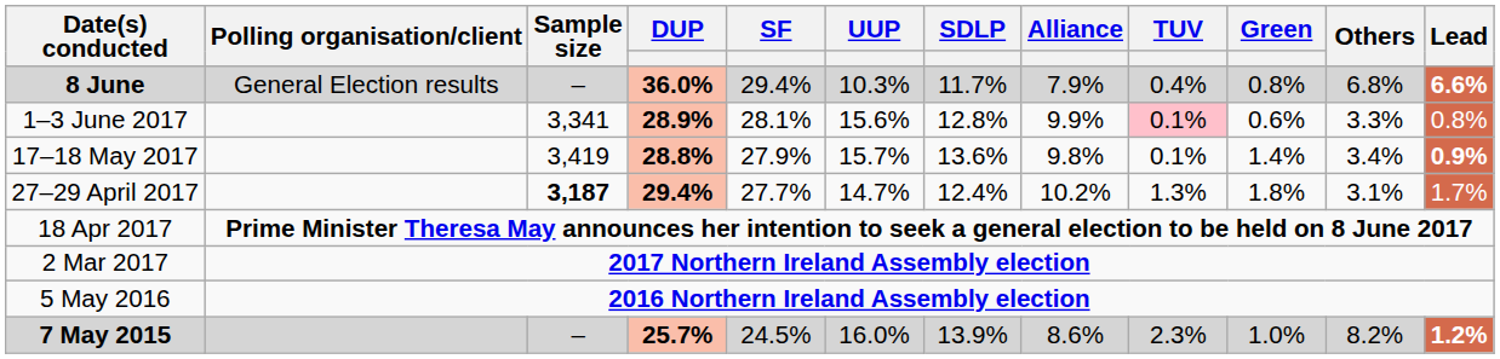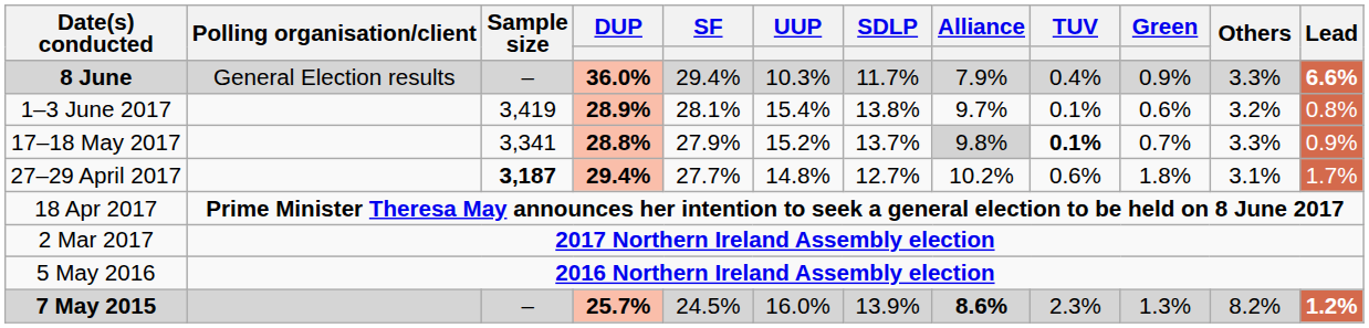8 June | Green: 0.8% -> 0.9%
8 June | Others: 6.8% -> 3.3%
1–3 June 2017 | Sample size: 3,341 -> 3,419
1–3 June 2017 | UUP: 15.6% -> 15.4%
1–3 June 2017 | SDLP: 12.8% -> 13.8%
1–3 June 2017 | Alliance: 9.9% -> 9.7%
1–3 June 2017 | TUV: pink background -> no background
1–3 June 2017 | Others: 3.3% -> 3.2%
17–18 May 2017 | Sample size: 3,419 -> 3,341
17–18 May 2017 | UUP: 15.7% -> 15.2%
17–18 May 2017 | SDLP: 13.6% -> 13.7%
17–18 May 2017 | Alliance: no background -> lightgrey background
17–18 May 2017 | TUV: normal -> bold
17–18 May 2017 | Green: 1.4% -> 0.7%
17–18 May 2017 | Others: 3.4% -> 3.3%
17–18 May 2017 | Lead: bold -> normal
27–29 April 2017 | UUP: 14.7% -> 14.8%
27–29 April 2017 | SDLP: 12.4% -> 12.7%
27–29 April 2017 | TUV: 1.3% -> 0.6%
7 May 2015 | Alliance: normal -> bold
7 May 2015 | Green: 1.0% -> 1.3%
